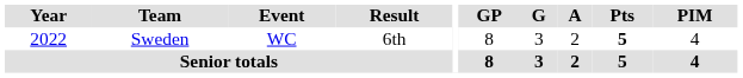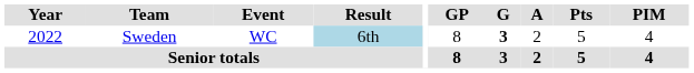Sweden | Result: no background -> lightblue background
Sweden | G: normal -> bold
Sweden | Pts: bold -> normal
